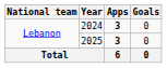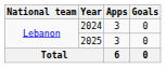2024 | Apps: bold -> normal
2025 | Apps: bold -> normal
